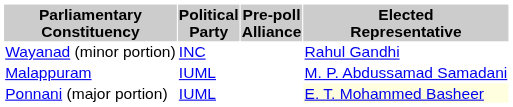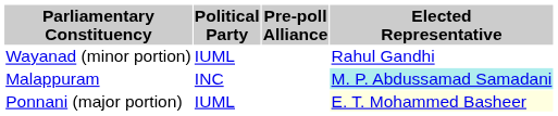Wayanad (minor portion) | Political Party: INC -> IUML
Malappuram | Political Party: IUML -> INC
Malappuram | Elected Representative: no background -> paleturquoise background
